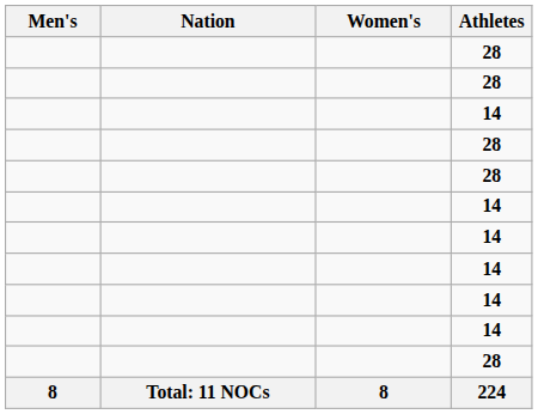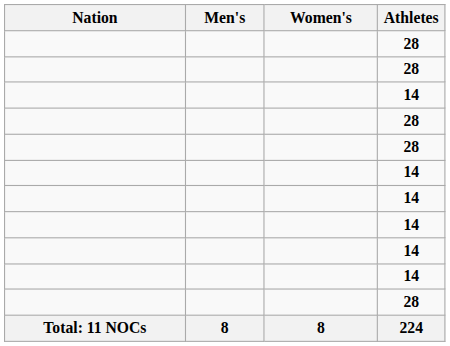columns swapped: Nation <-> Men's
